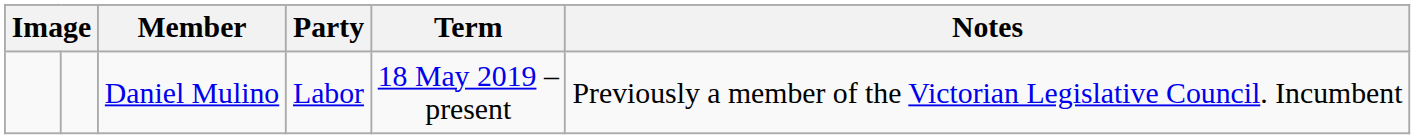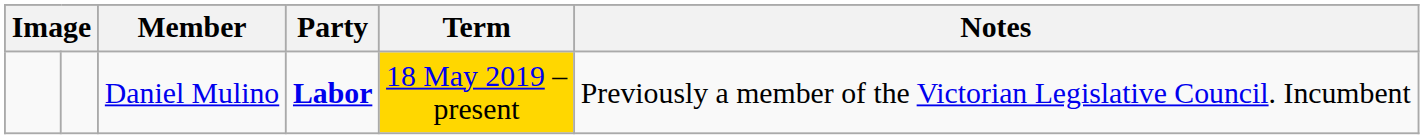Daniel Mulino | Party: normal -> bold
Daniel Mulino | Term: no background -> gold background
